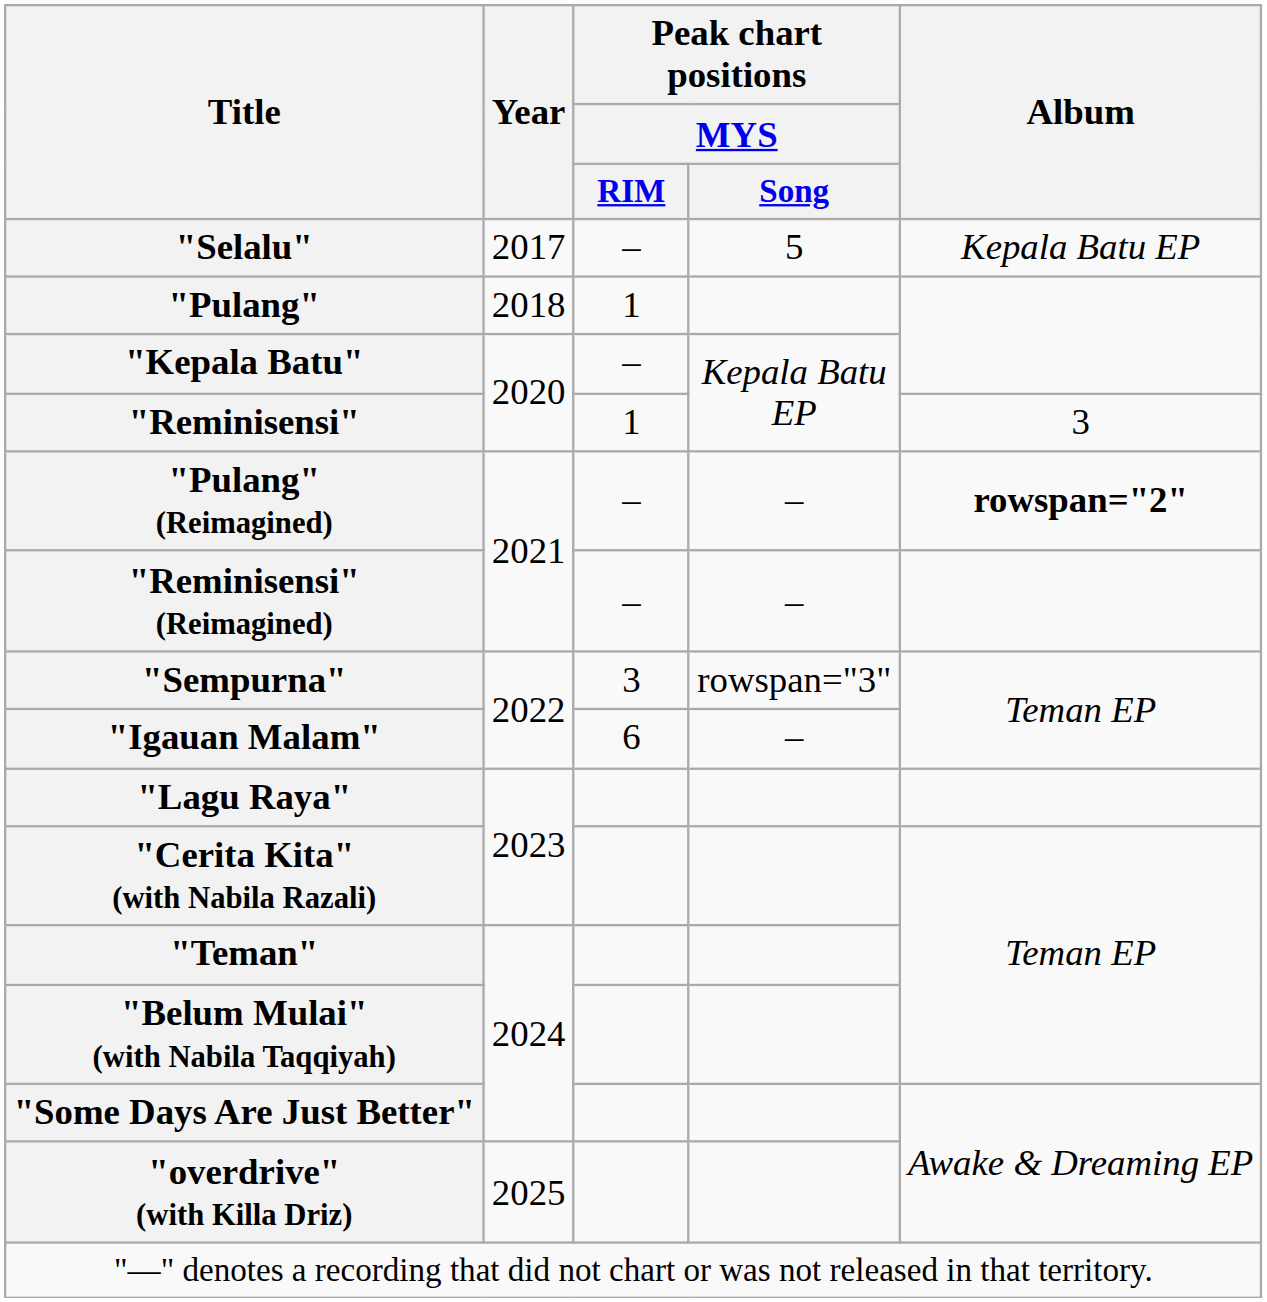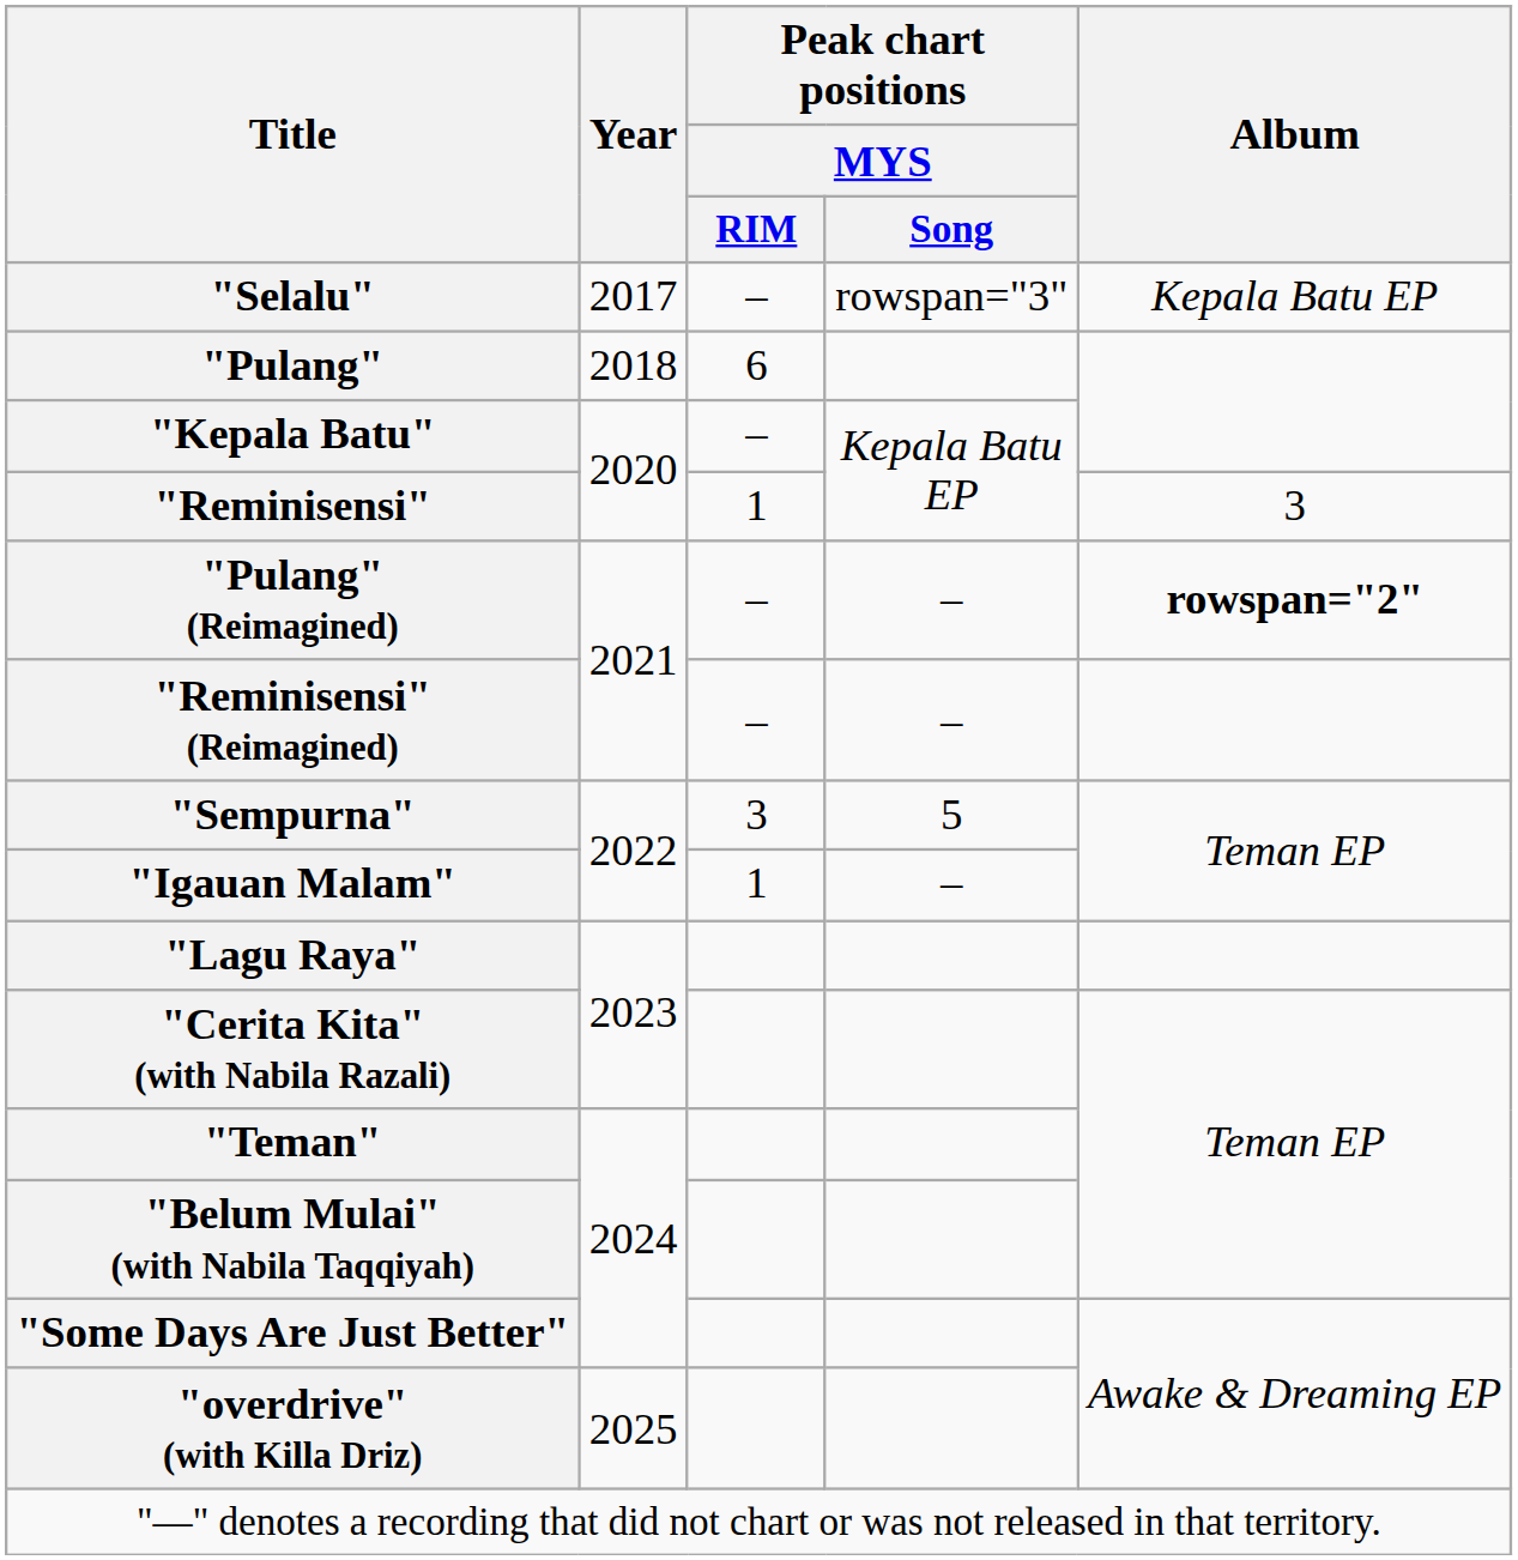"Selalu" | Peak chart positions / MYS / Song: 5 -> rowspan="3"
"Pulang" | Peak chart positions / MYS / RIM: 1 -> 6
"Sempurna" | Peak chart positions / MYS / Song: rowspan="3" -> 5
"Igauan Malam" | Peak chart positions / MYS / RIM: 6 -> 1
